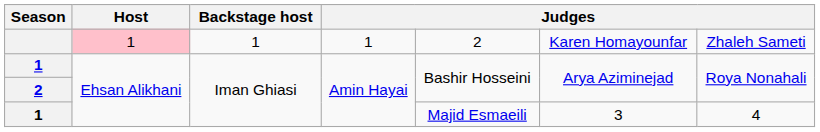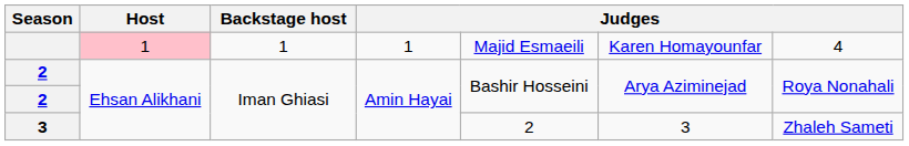row 2 | column 5: 2 -> Majid Esmaeili
row 2 | column 7: Zhaleh Sameti -> 4
row 3 | Season: 1 -> 2
row 5 | Season: 1 -> 3
row 5 | column 5: Majid Esmaeili -> 2
row 5 | column 7: 4 -> Zhaleh Sameti
